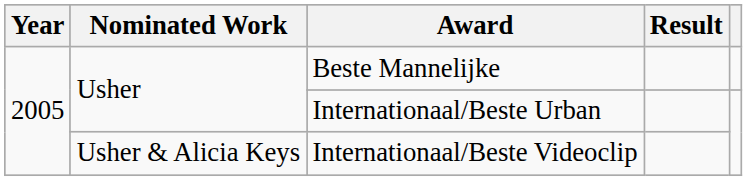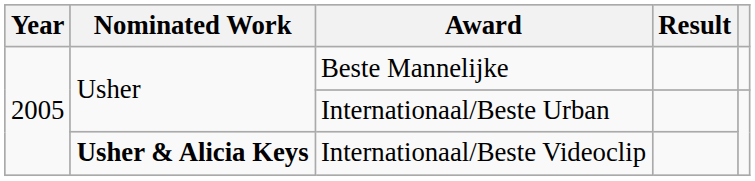Internationaal/Beste Videoclip | Nominated Work: normal -> bold
